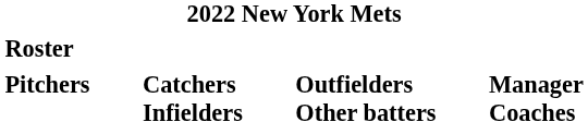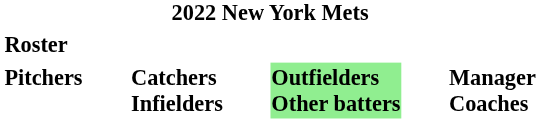Pitchers | column 3: no background -> lightgreen background
